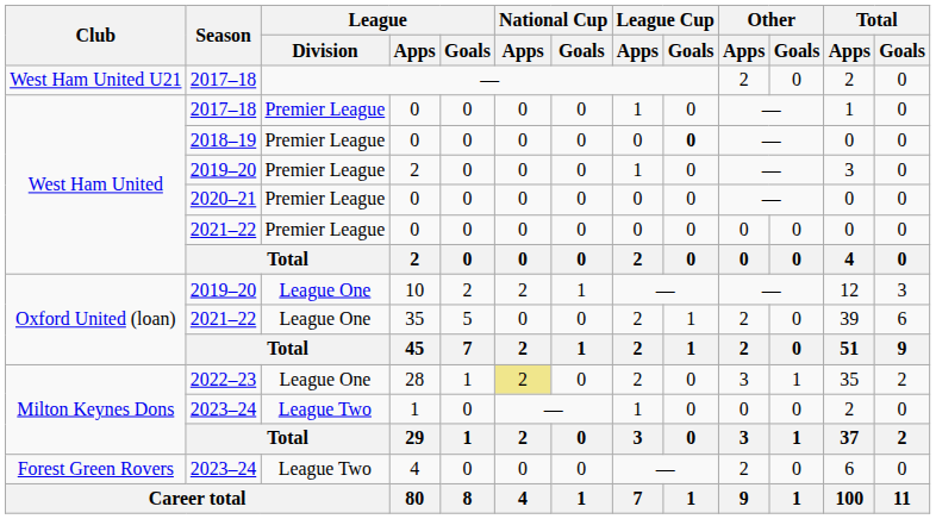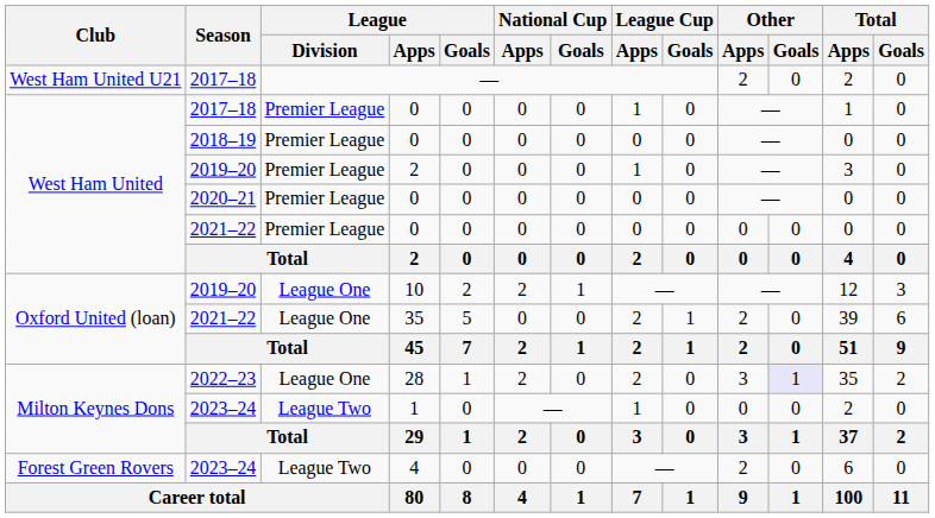2018–19 / 0 | League Cup / Goals: bold -> normal
28 | National Cup / Apps: khaki background -> no background
28 | Other / Goals: no background -> lavender background
